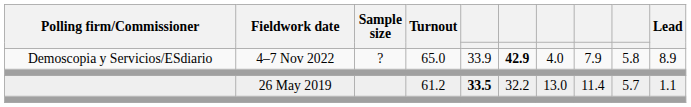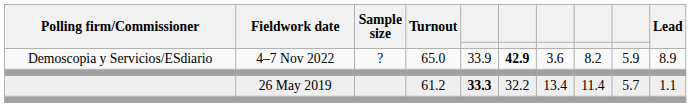4–7 Nov 2022 | column 7: 4.0 -> 3.6
4–7 Nov 2022 | column 8: 7.9 -> 8.2
4–7 Nov 2022 | column 9: 5.8 -> 5.9
26 May 2019 | column 5: 33.5 -> 33.3
26 May 2019 | column 7: 13.0 -> 13.4
